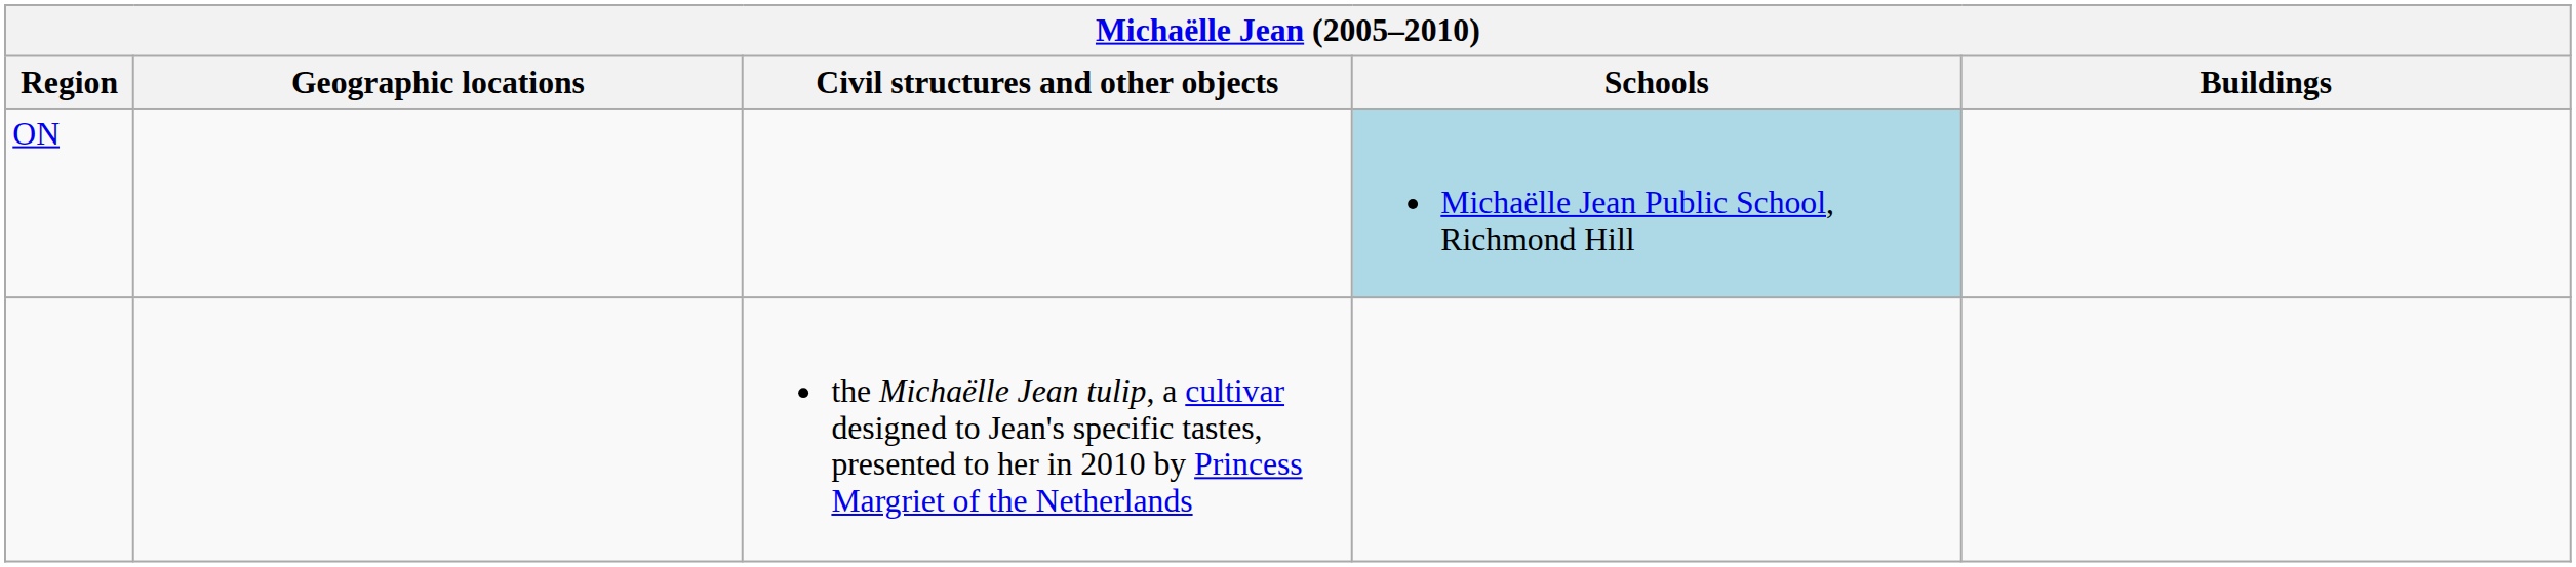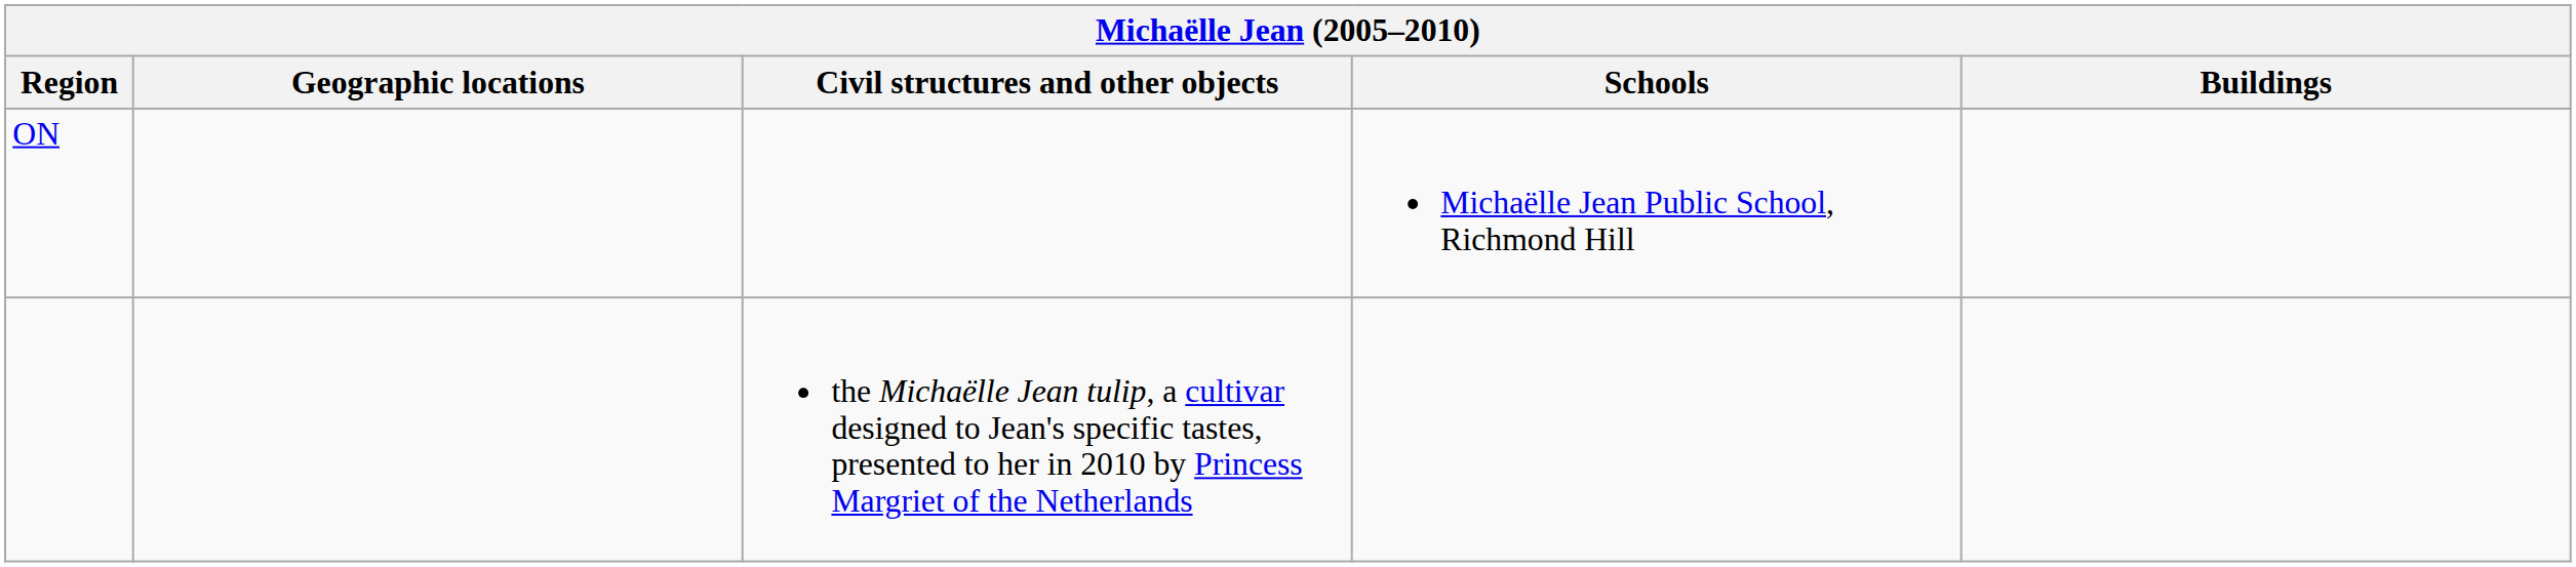ON | Schools: lightblue background -> no background
